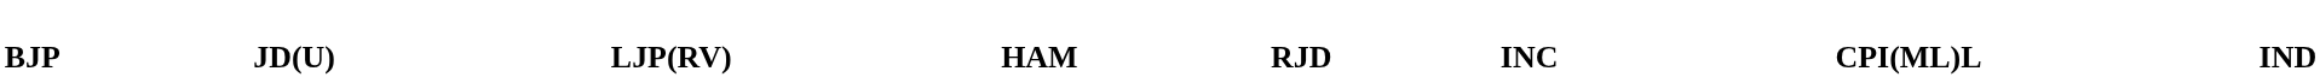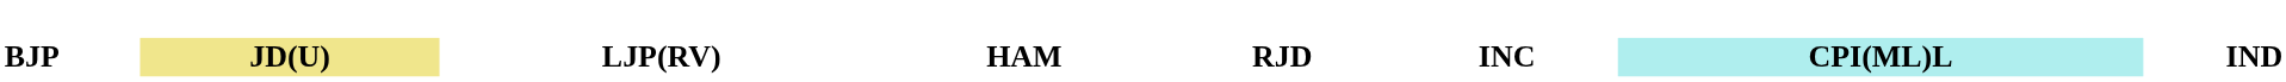BJP | column 2: no background -> khaki background
BJP | column 7: no background -> paleturquoise background
